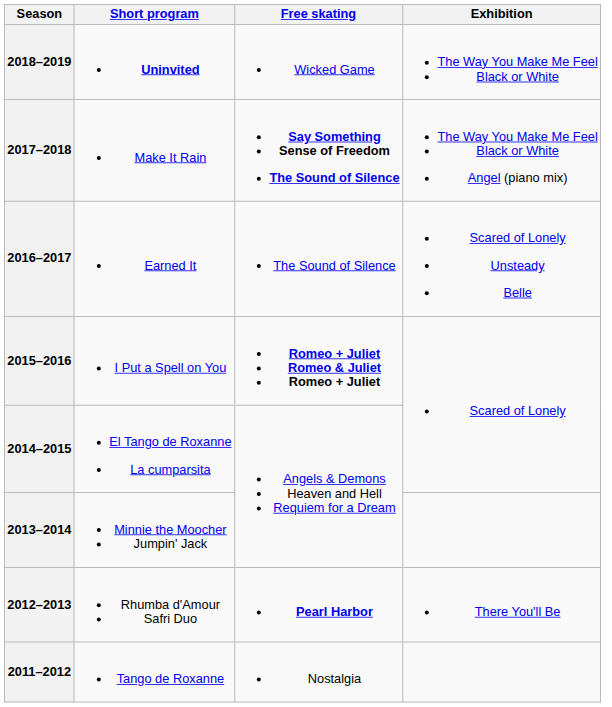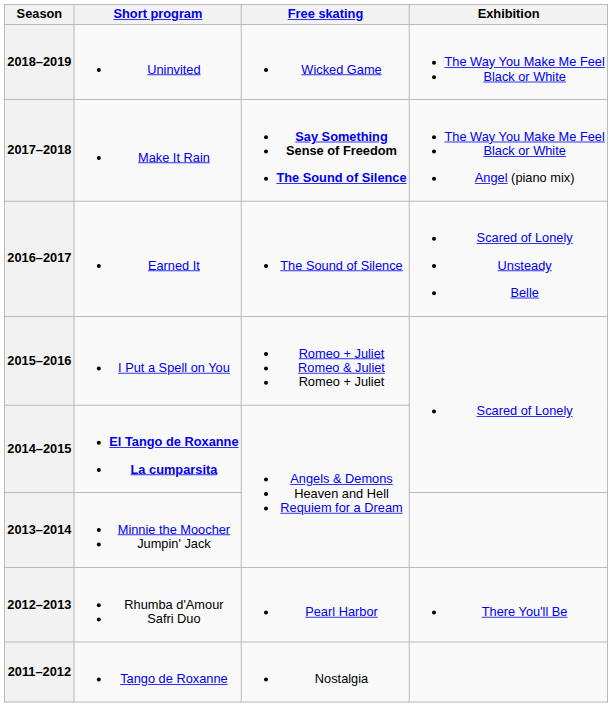2018–2019 | Short program: bold -> normal
2015–2016 | Free skating: bold -> normal
2014–2015 | Short program: normal -> bold
2012–2013 | Free skating: bold -> normal
